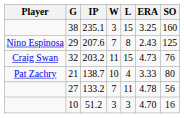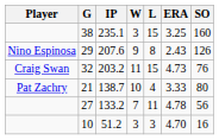29 | W: 7 -> 9
29 | SO: 125 -> 126
